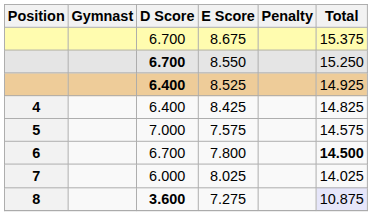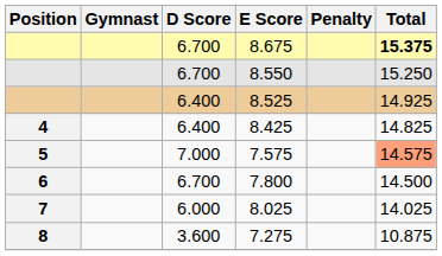8.675 | Total: normal -> bold
8.550 | D Score: bold -> normal
8.525 | D Score: bold -> normal
7.575 | Total: no background -> lightsalmon background
7.800 | Total: bold -> normal
7.275 | D Score: bold -> normal
7.275 | Total: lavender background -> no background
